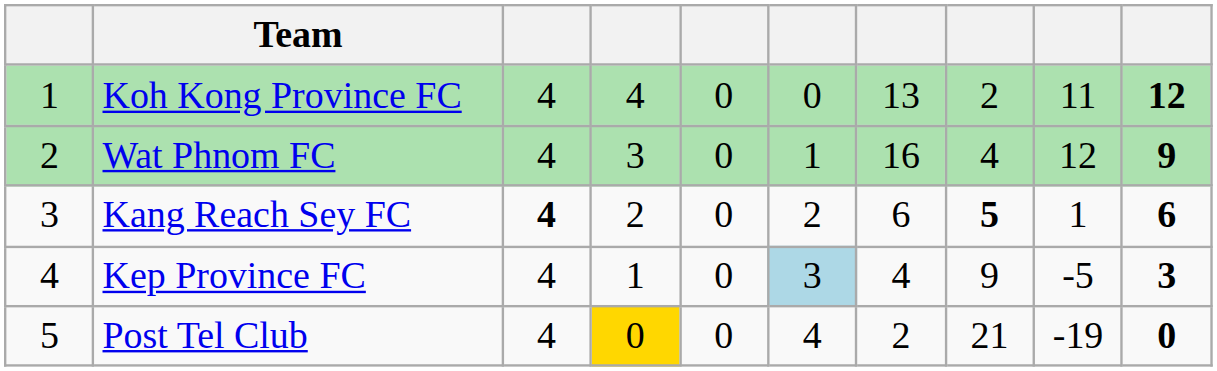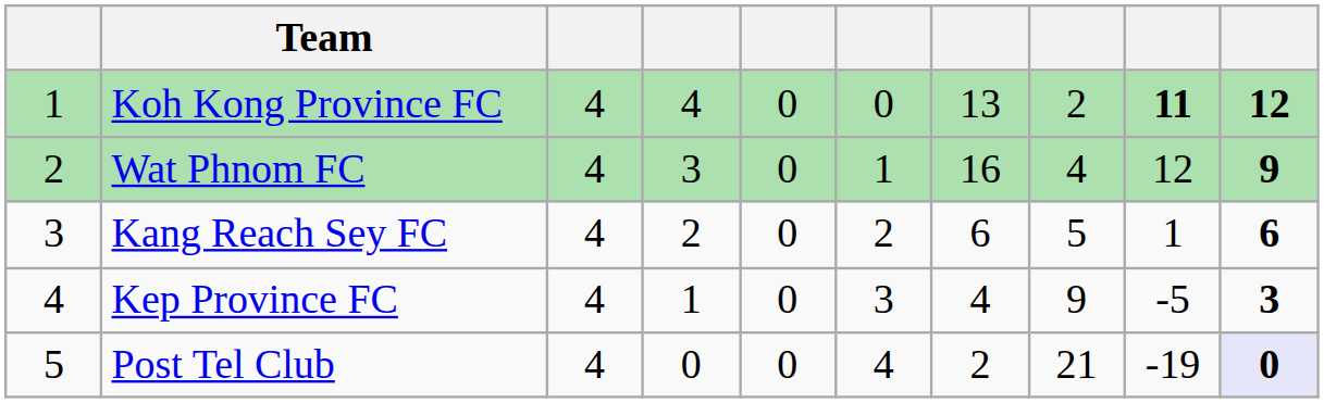Koh Kong Province FC | column 9: normal -> bold
Kang Reach Sey FC | column 3: bold -> normal
Kang Reach Sey FC | column 8: bold -> normal
Kep Province FC | column 6: lightblue background -> no background
Post Tel Club | column 4: gold background -> no background
Post Tel Club | column 10: no background -> lavender background
